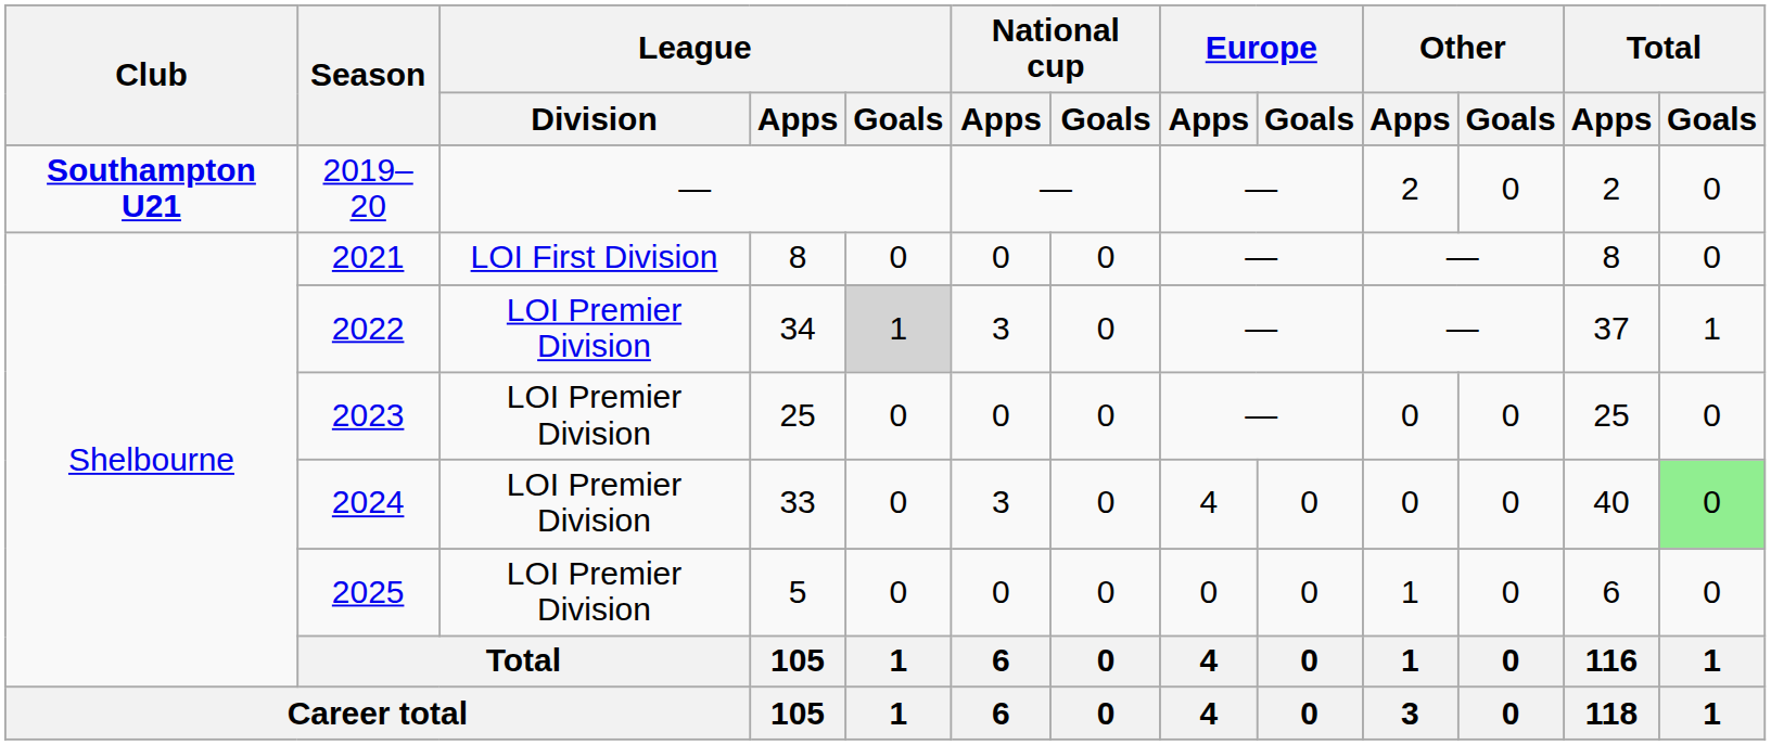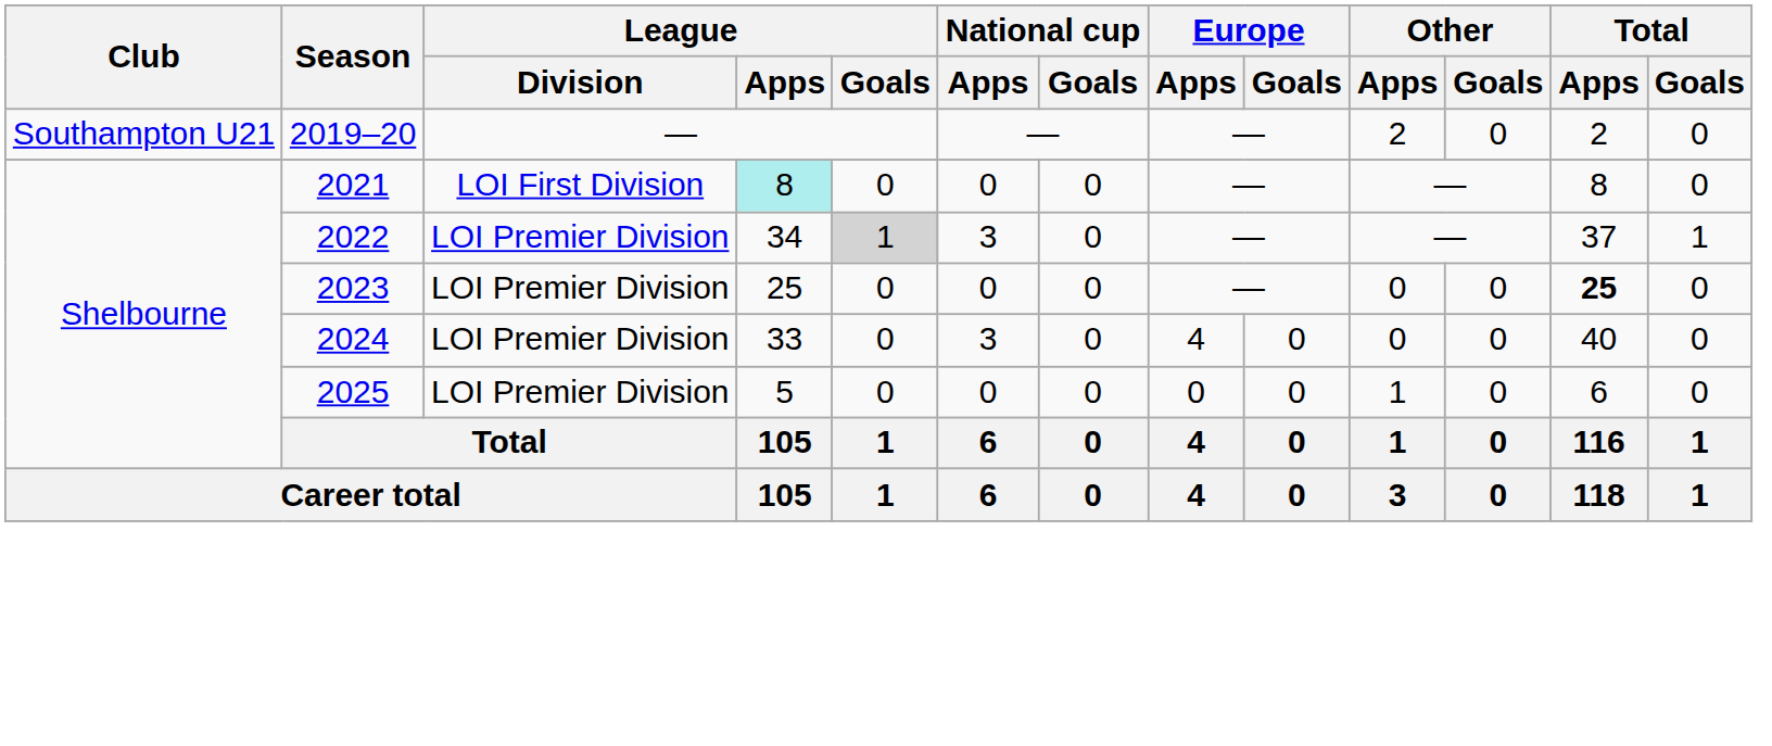2019–20 | Club: bold -> normal
2021 | League / Apps: no background -> paleturquoise background
2023 | Total / Apps: normal -> bold
2024 | Total / Goals: lightgreen background -> no background
